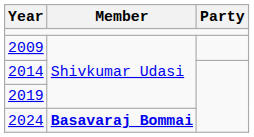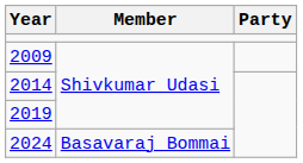2024 | Member: bold -> normal
